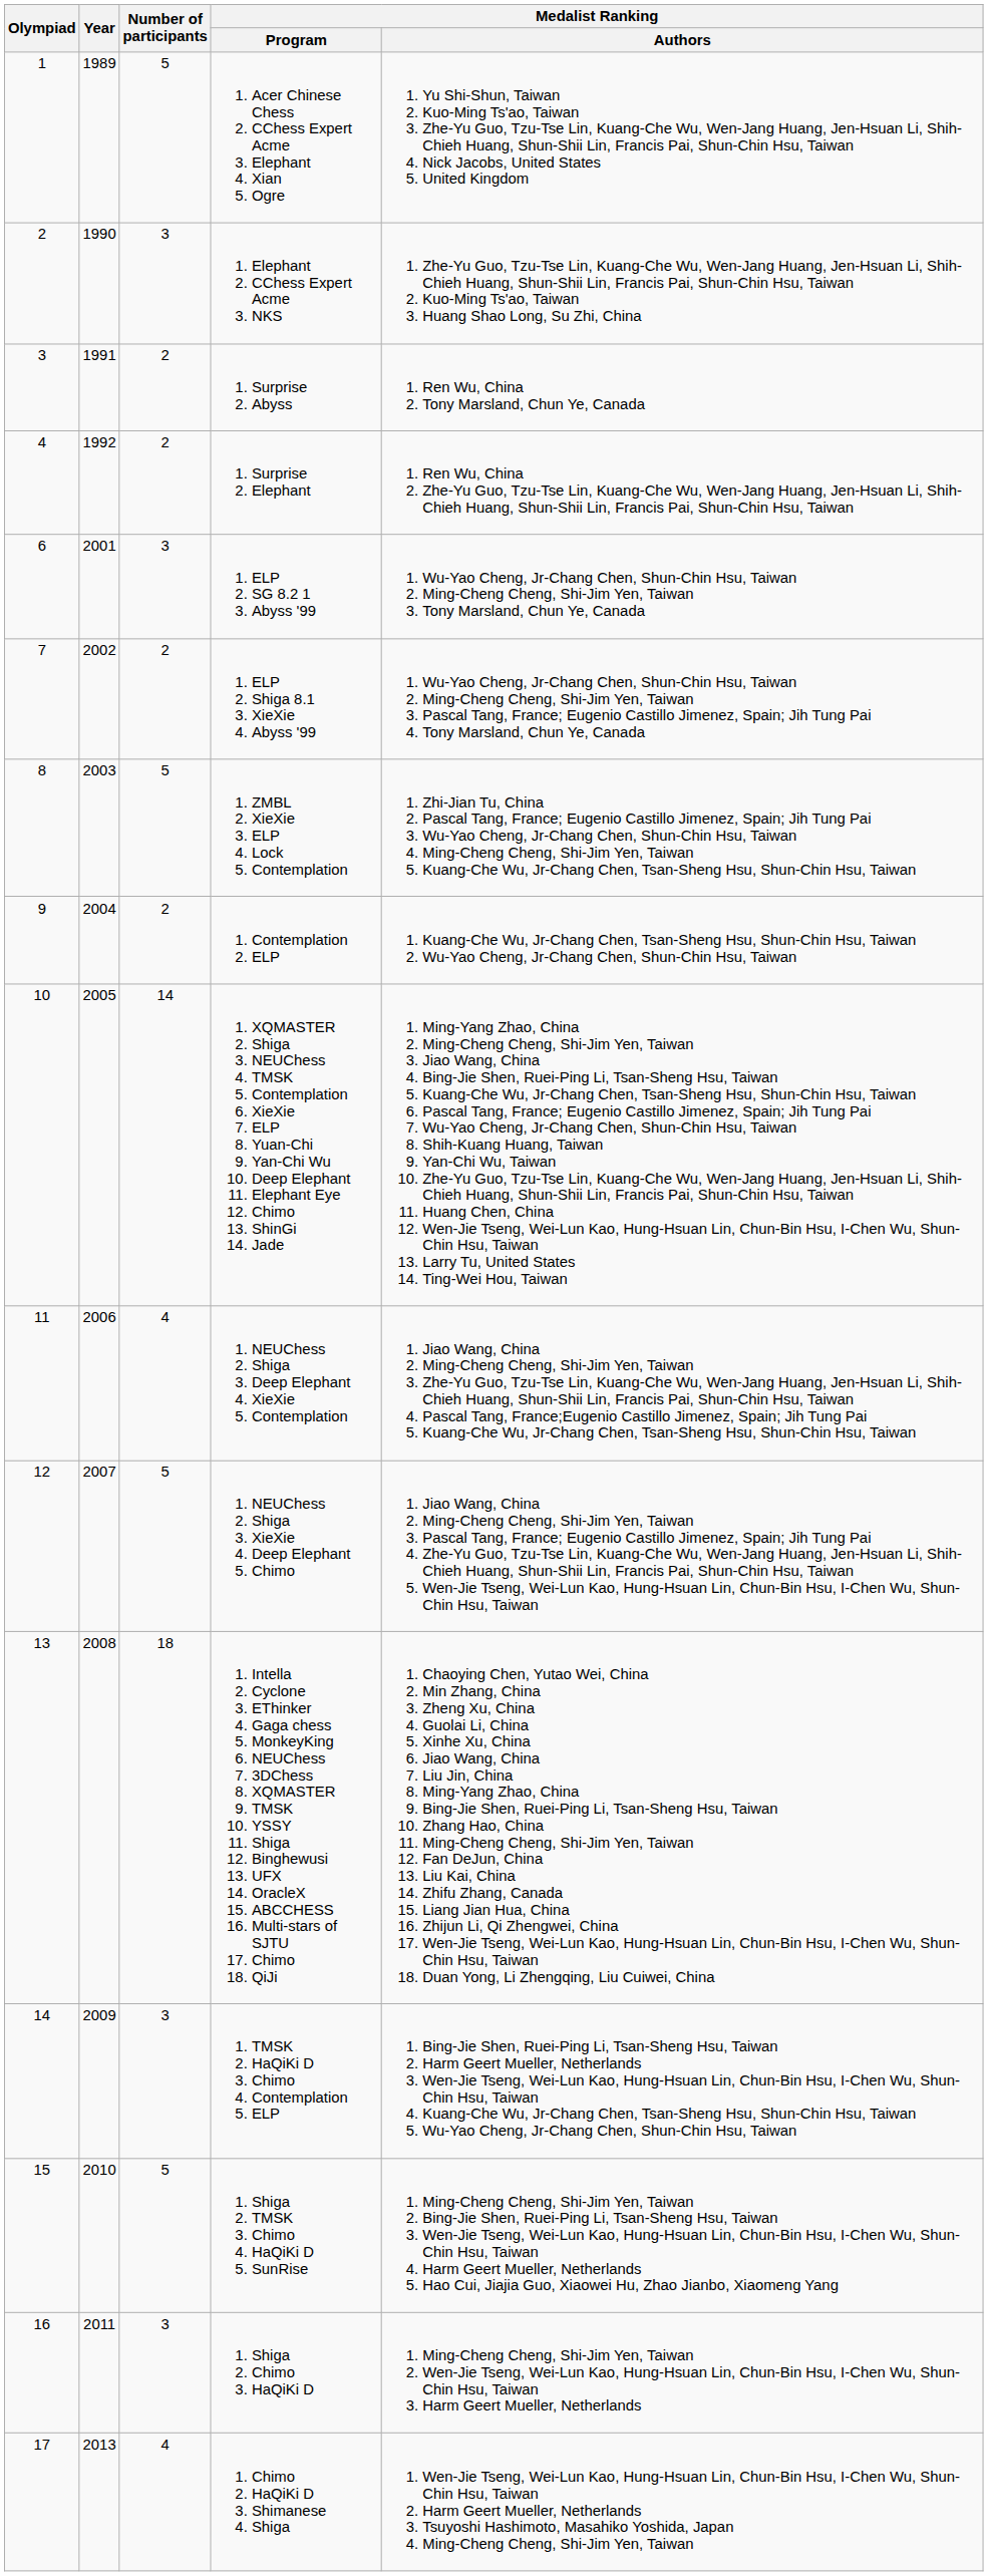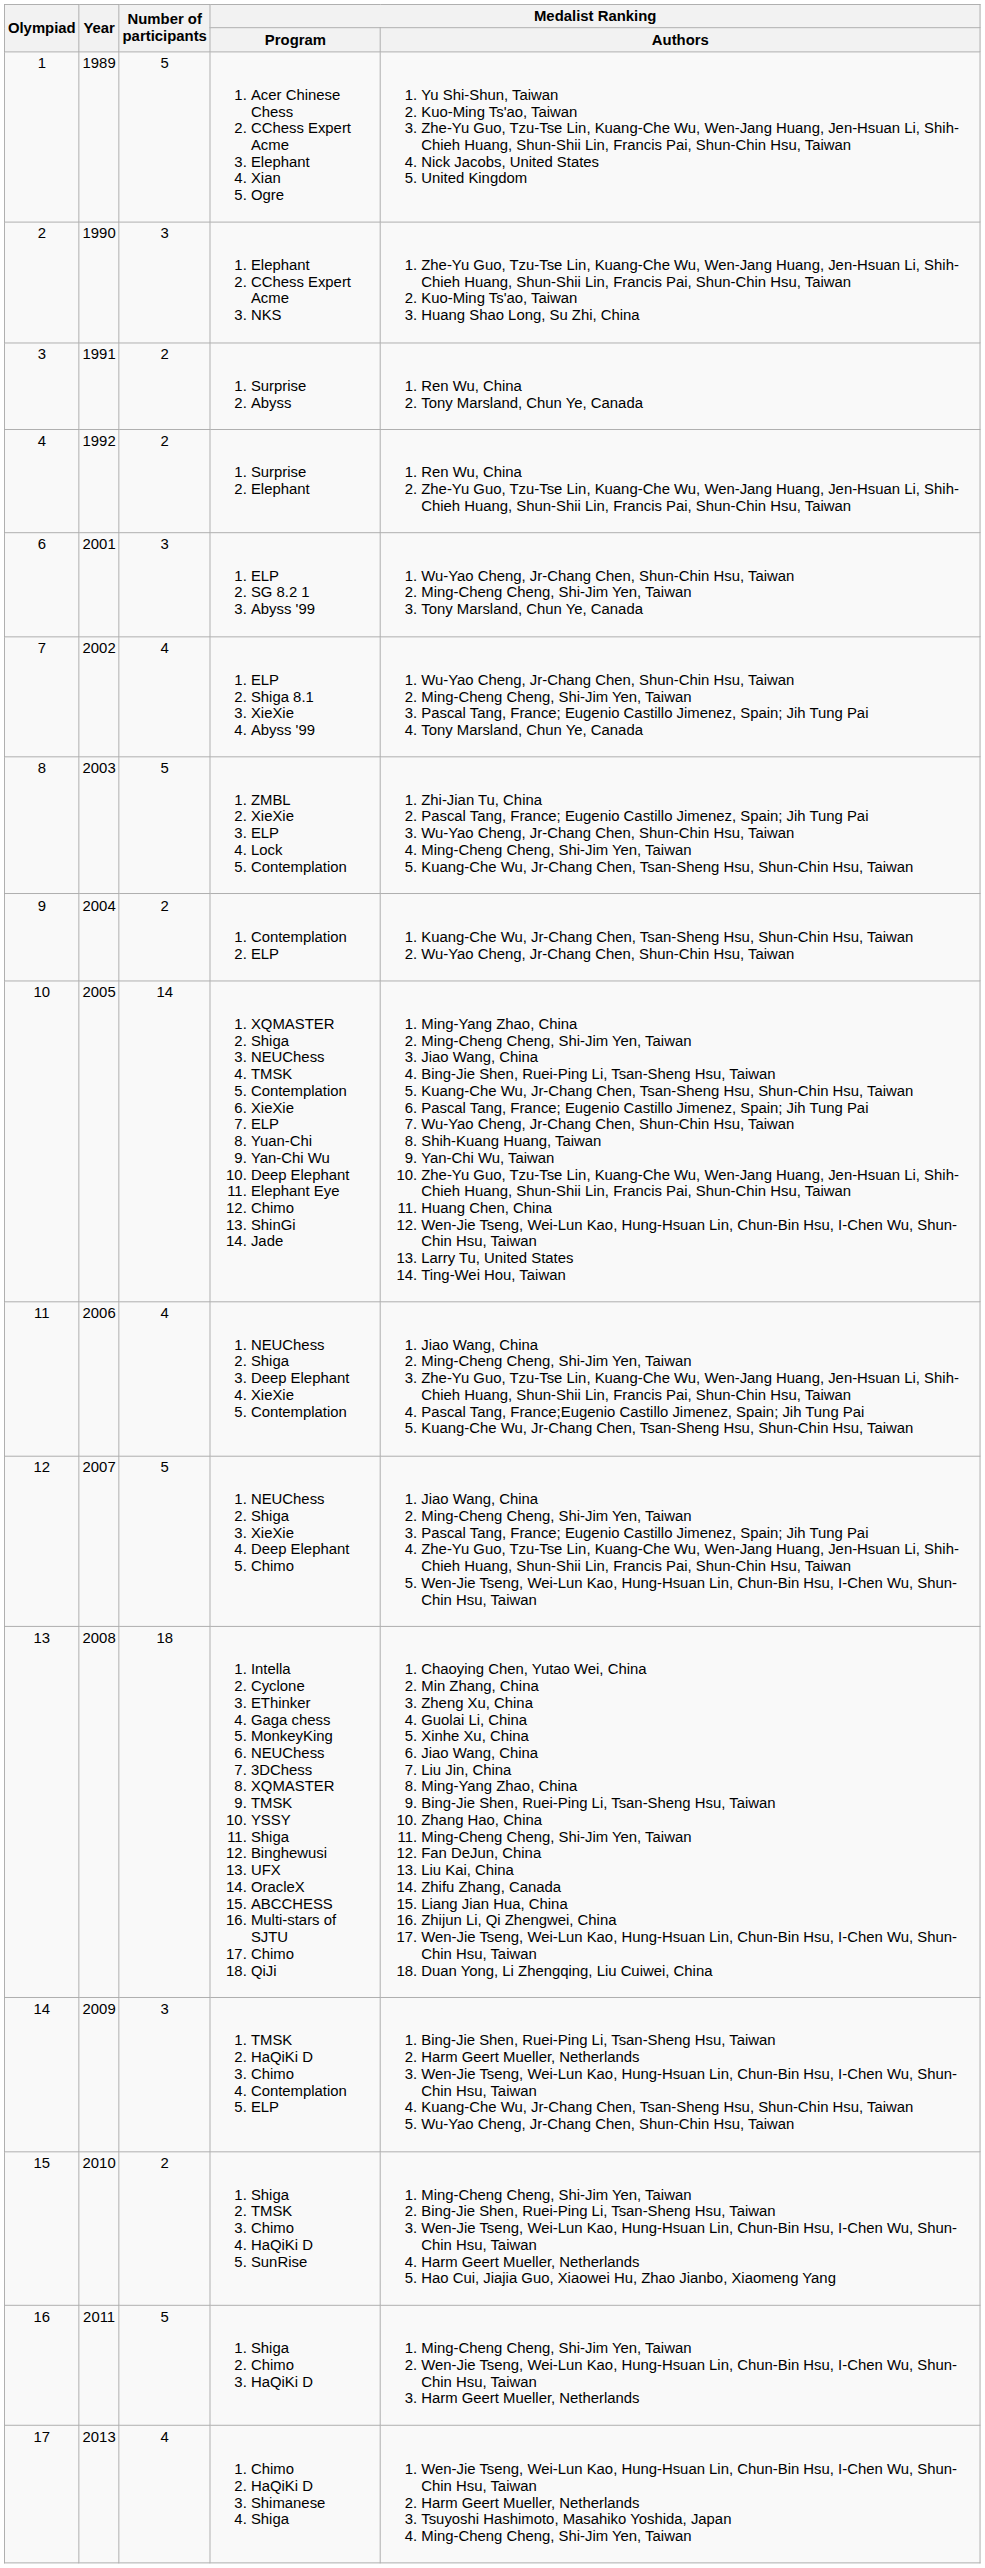ELP Shiga 8.1 XieXie Abyss '99 | Number of participants: 2 -> 4
Shiga TMSK Chimo HaQiKi D SunRise | Number of participants: 5 -> 2
Shiga Chimo HaQiKi D | Number of participants: 3 -> 5
